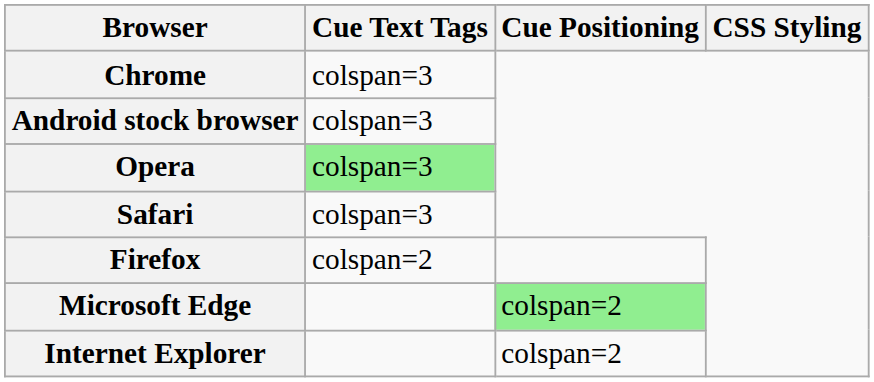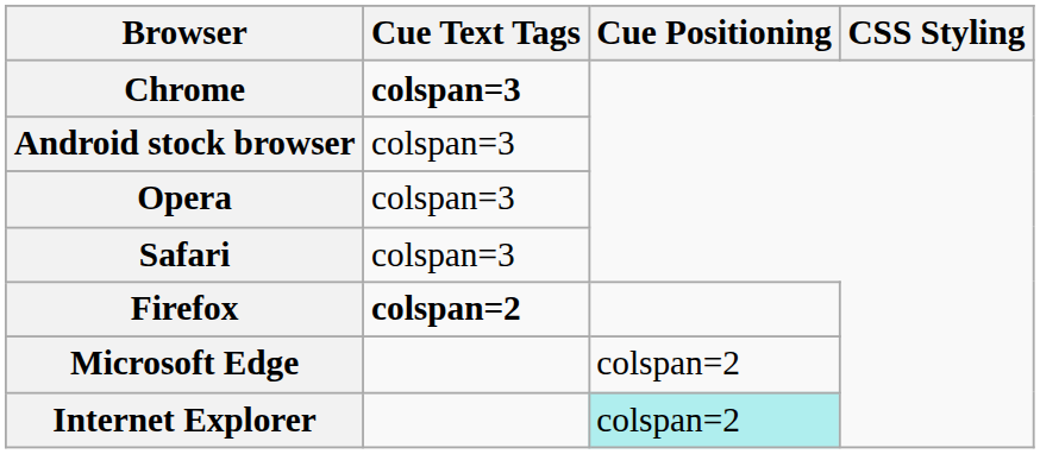Chrome | Cue Text Tags: normal -> bold
Opera | Cue Text Tags: lightgreen background -> no background
Firefox | Cue Text Tags: normal -> bold
Microsoft Edge | Cue Positioning: lightgreen background -> no background
Internet Explorer | Cue Positioning: no background -> paleturquoise background
